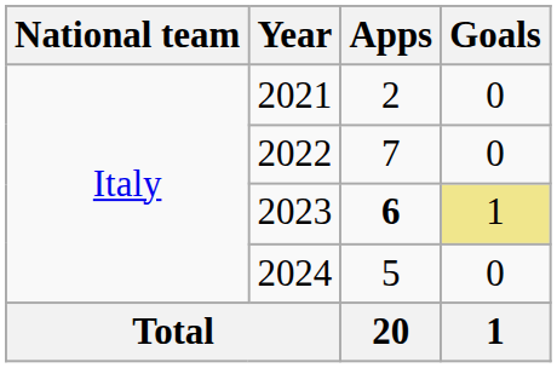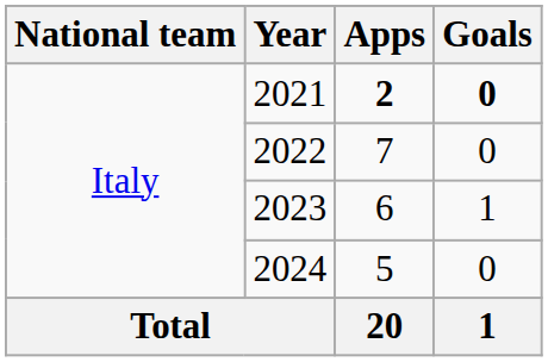2021 | Apps: normal -> bold
2021 | Goals: normal -> bold
2023 | Apps: bold -> normal
2023 | Goals: khaki background -> no background
